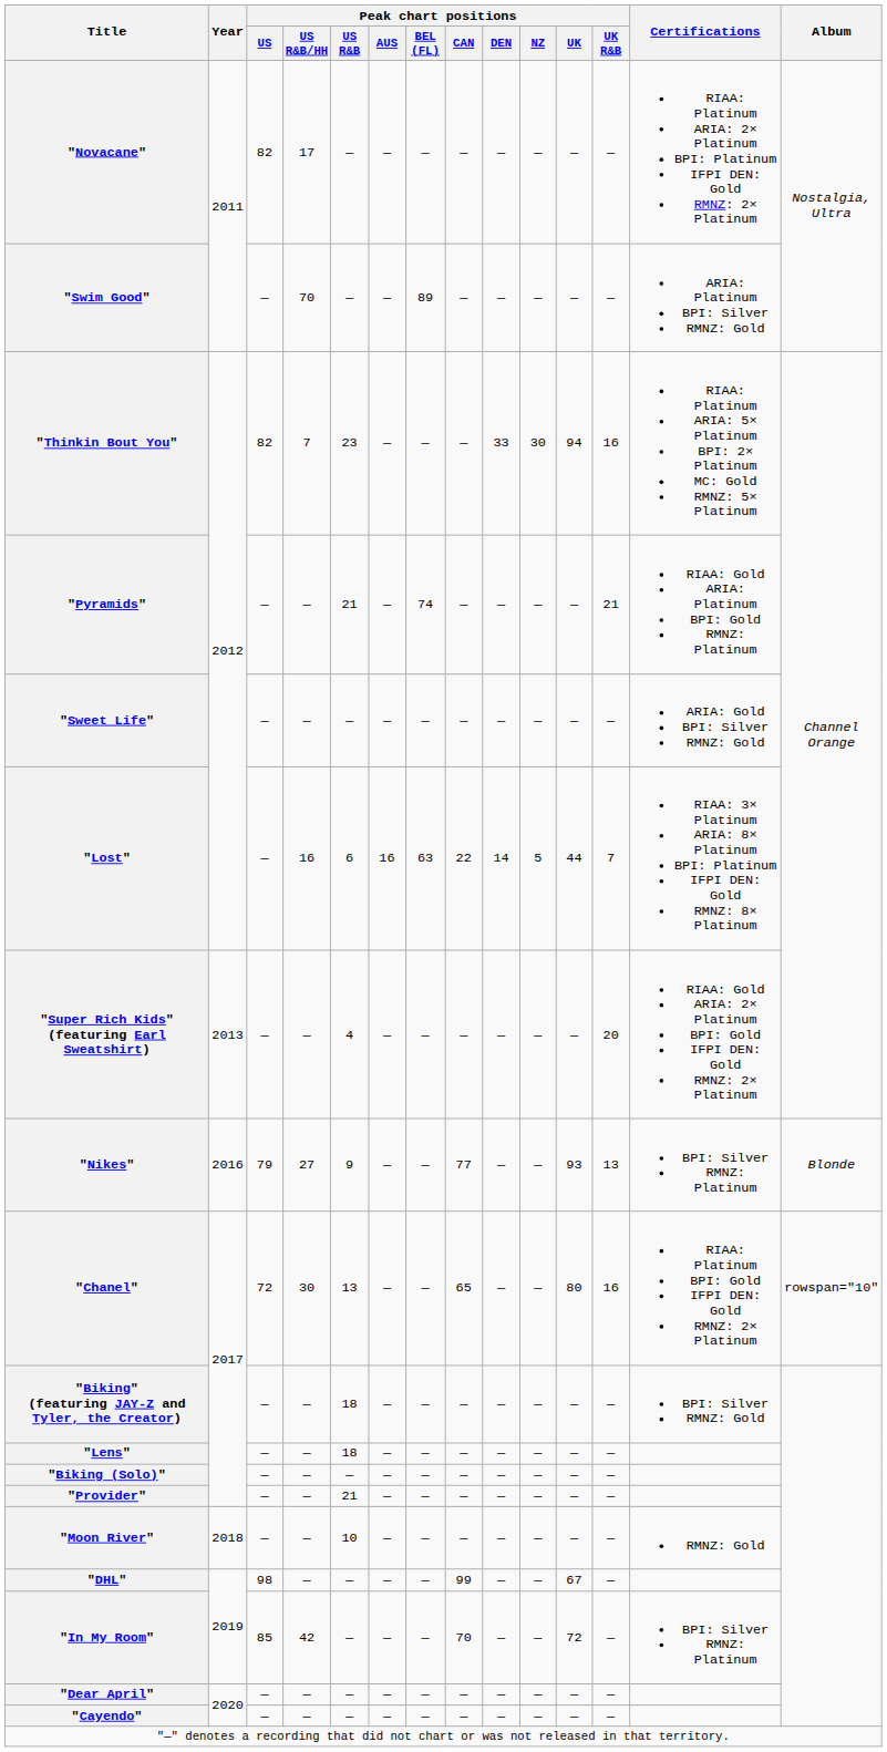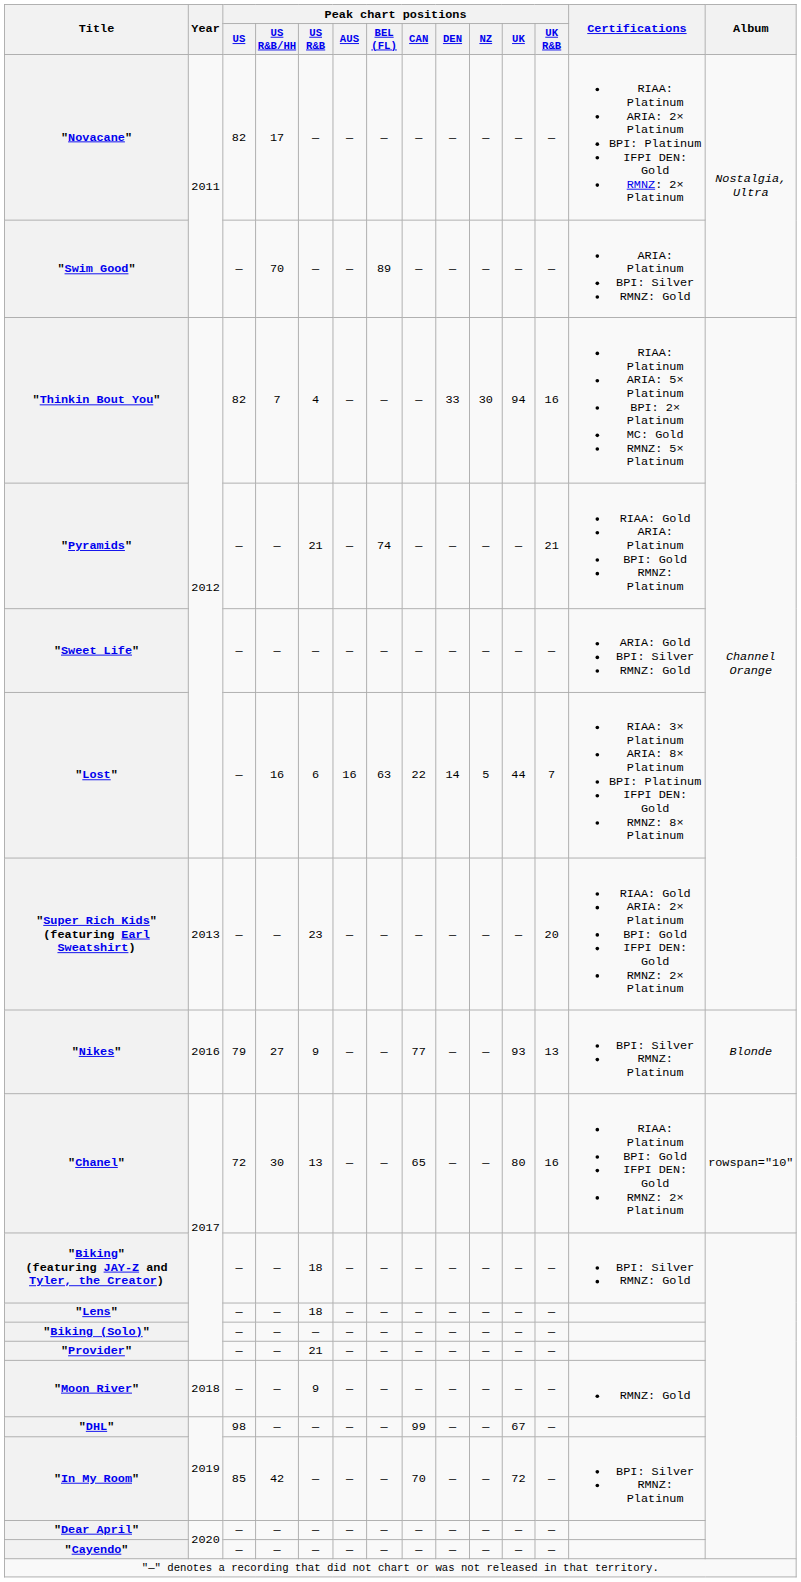"Thinkin Bout You" | Peak chart positions / US R&B: 23 -> 4
"Super Rich Kids" (featuring Earl Sweatshirt) | Peak chart positions / US R&B: 4 -> 23
"Moon River" | Peak chart positions / US R&B: 10 -> 9
